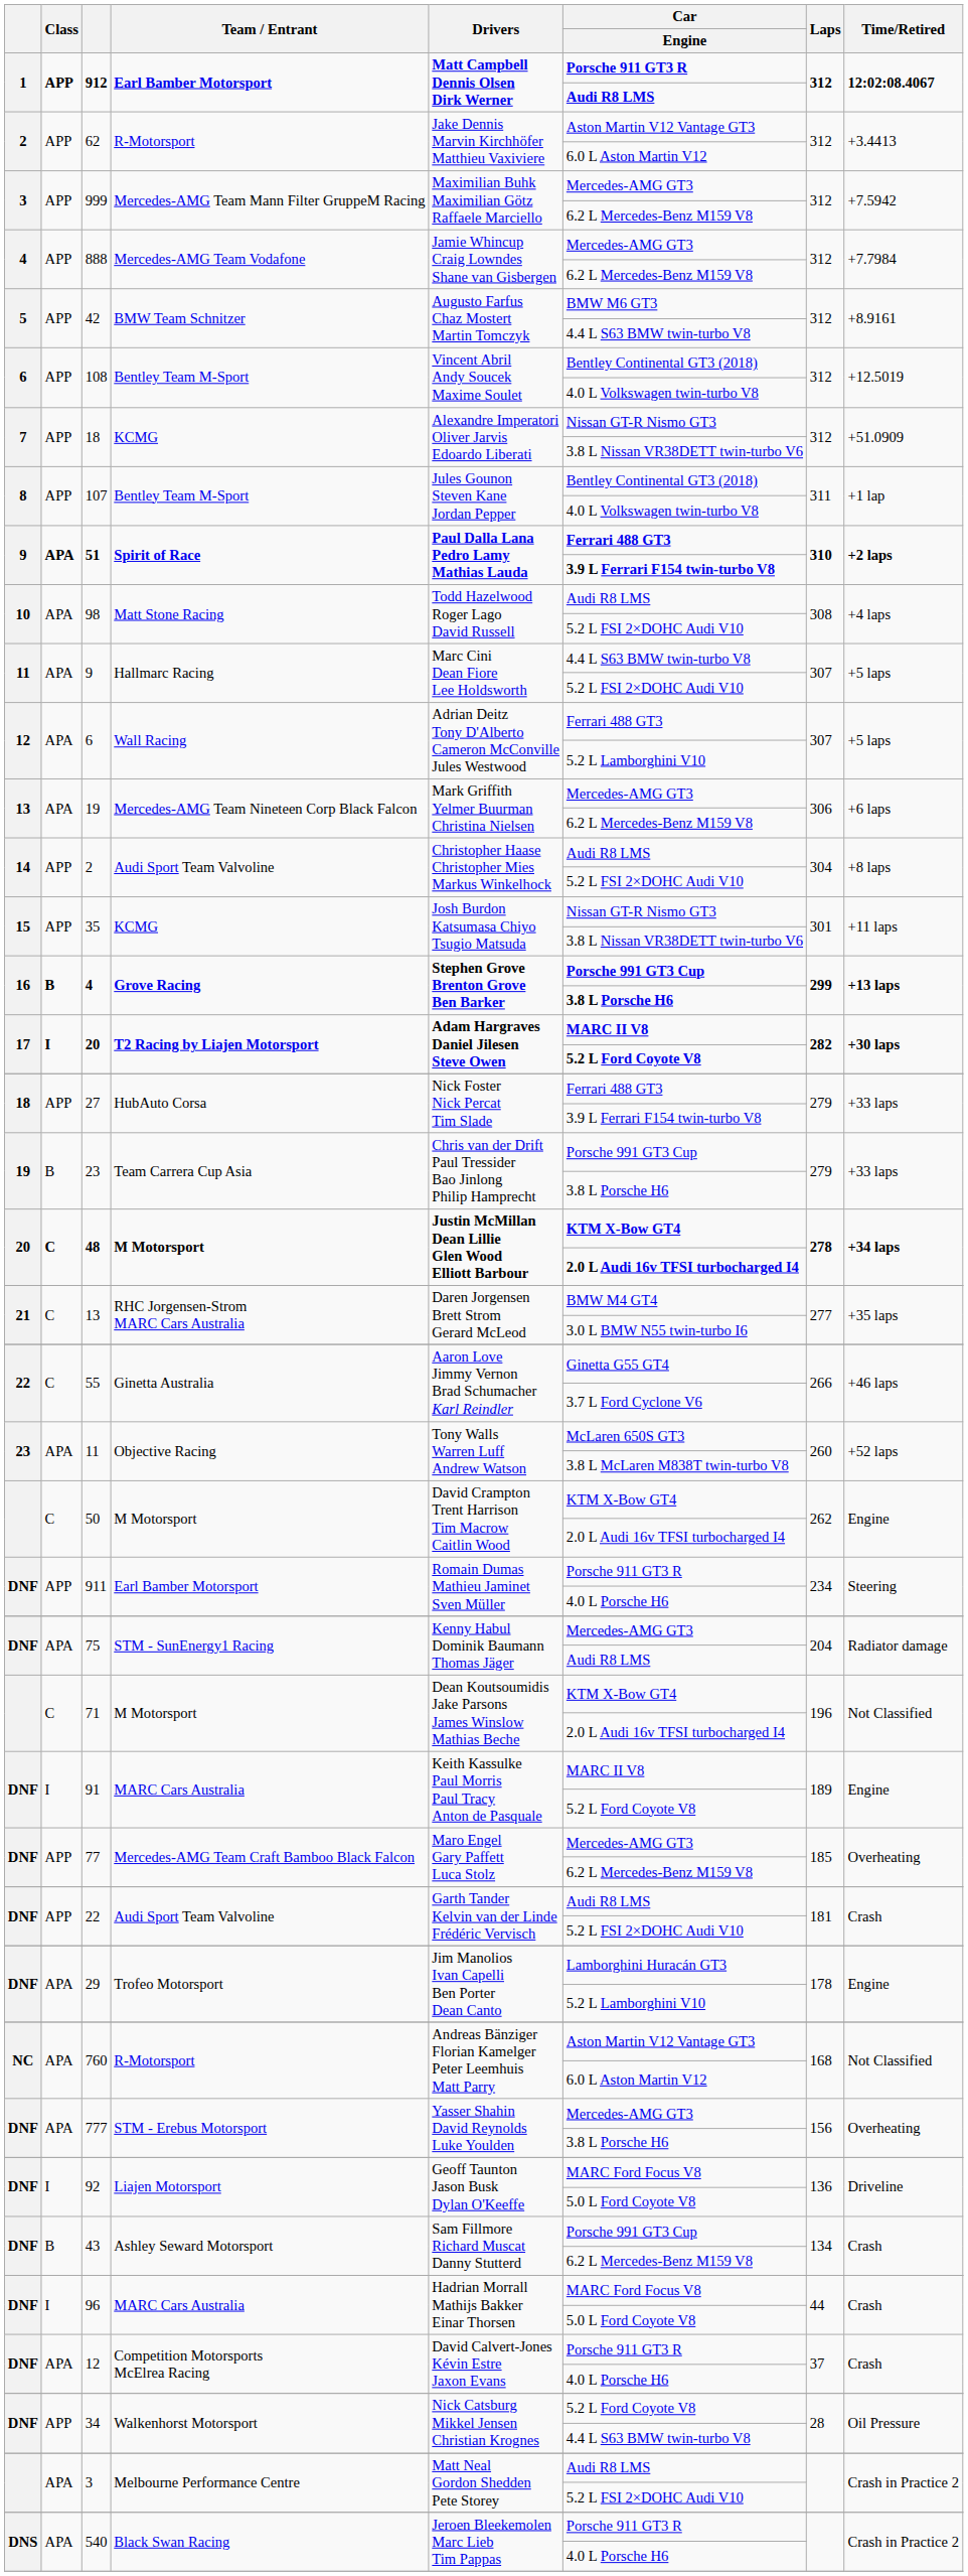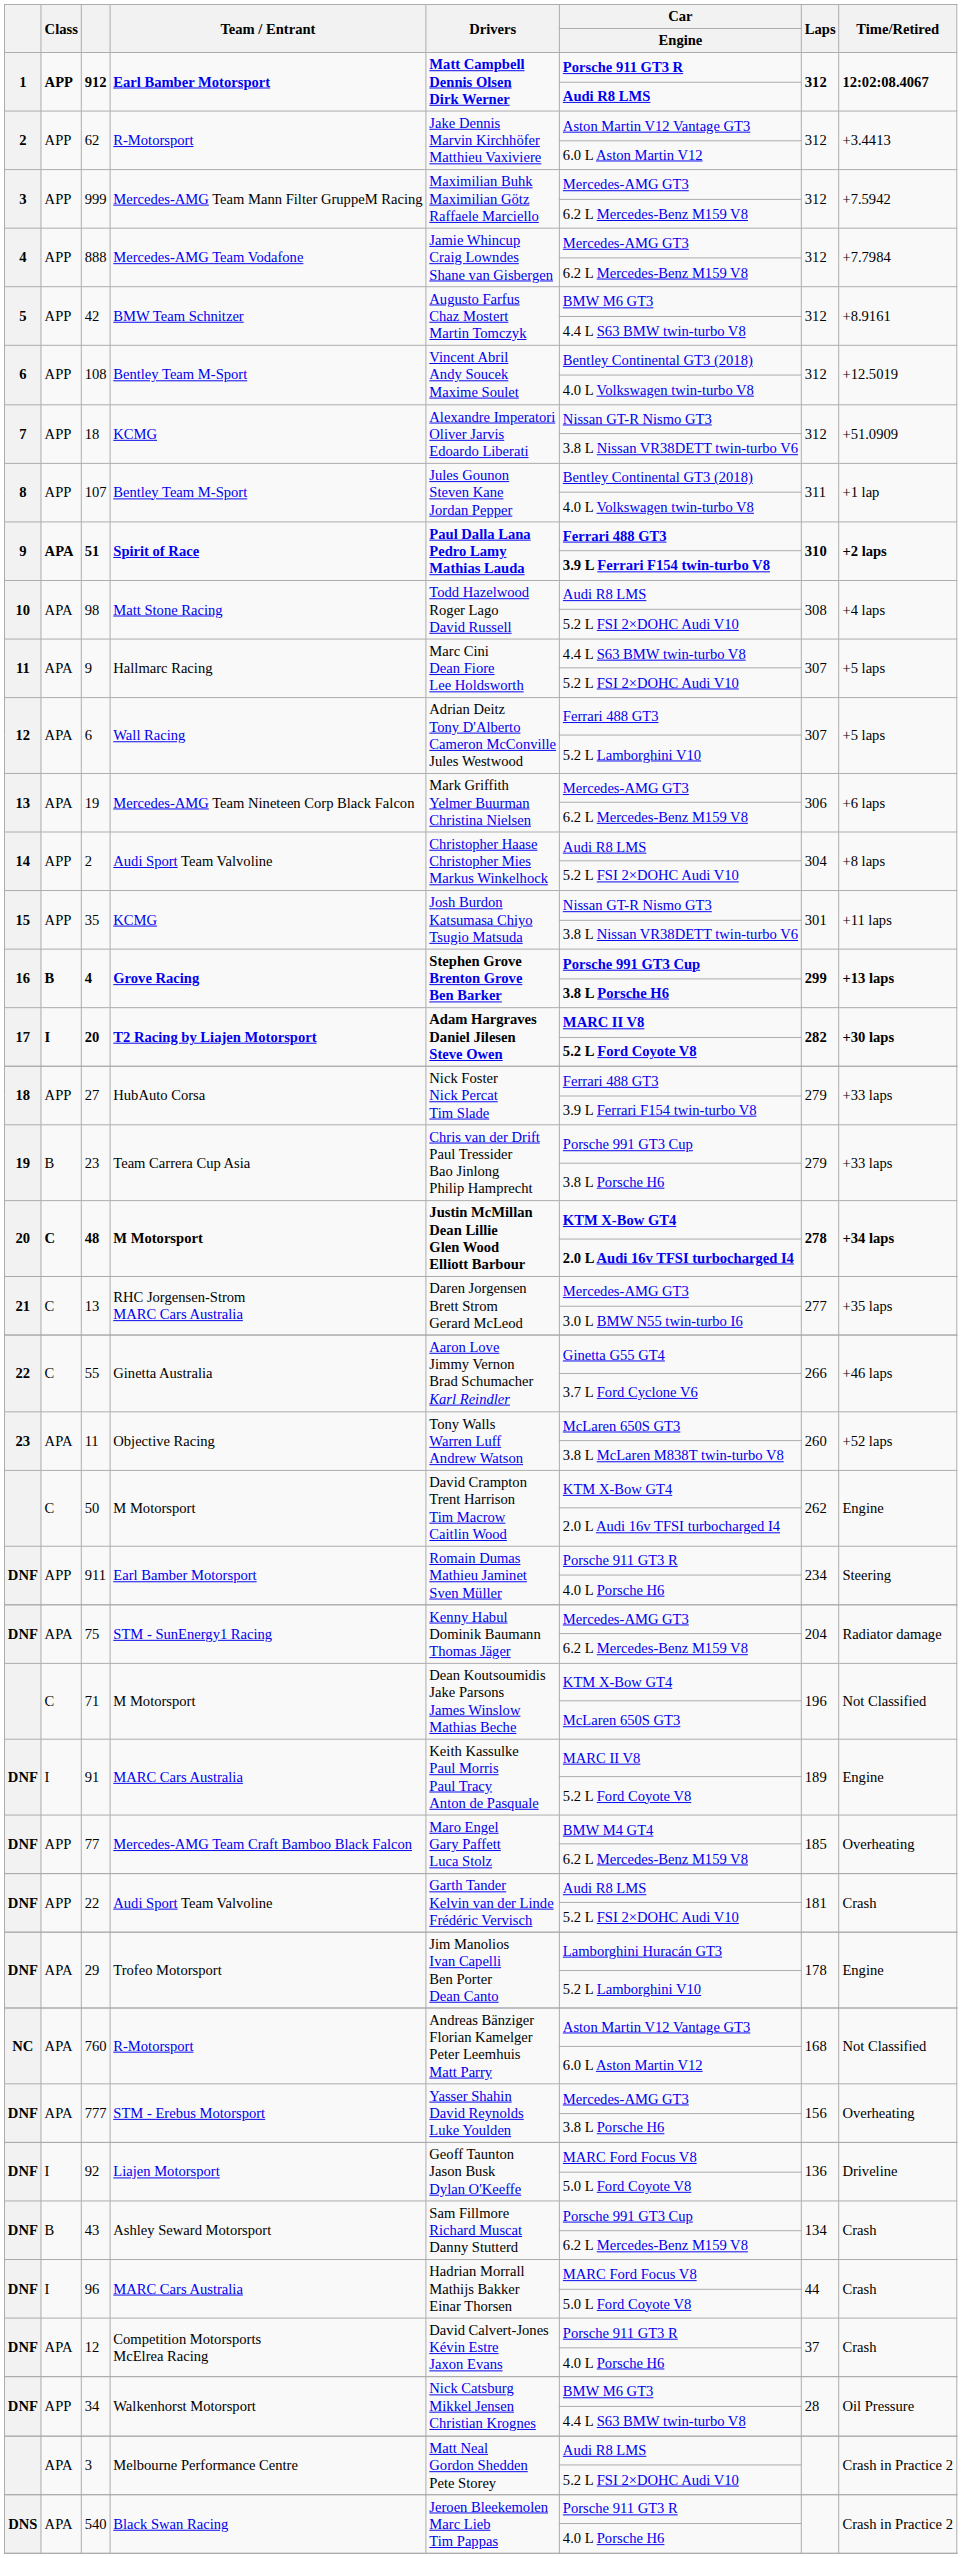row 43 | Car / Engine: BMW M4 GT4 -> Mercedes-AMG GT3
row 54 | Car / Engine: Audi R8 LMS -> 6.2 L Mercedes-Benz M159 V8
row 56 | Car / Engine: 2.0 L Audi 16v TFSI turbocharged I4 -> McLaren 650S GT3
row 59 | Car / Engine: Mercedes-AMG GT3 -> BMW M4 GT4
row 77 | Car / Engine: 5.2 L Ford Coyote V8 -> BMW M6 GT3
